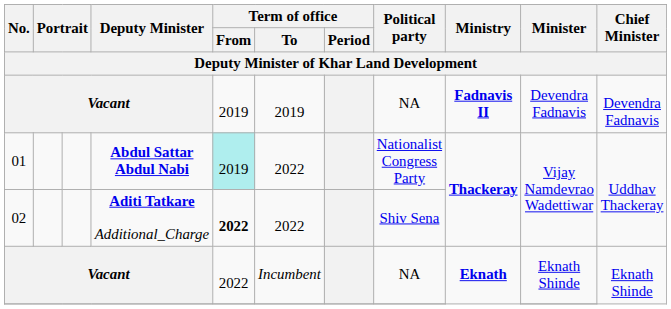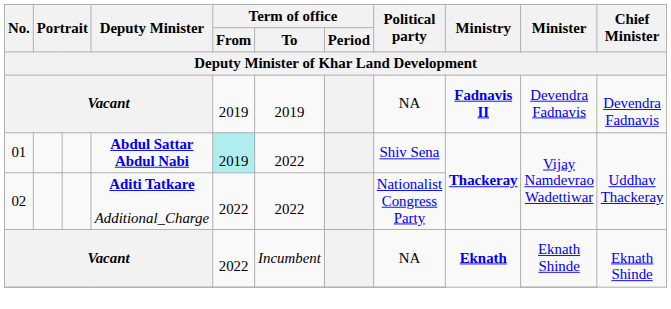01 | Political party: Nationalist Congress Party -> Shiv Sena
02 | Term of office / From: bold -> normal
02 | Political party: Shiv Sena -> Nationalist Congress Party
